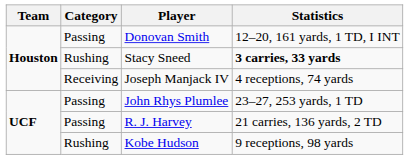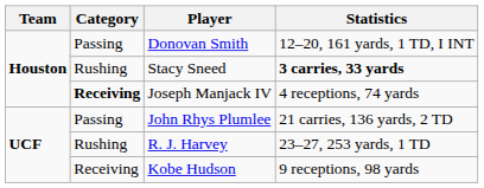Joseph Manjack IV | Category: normal -> bold
John Rhys Plumlee | Statistics: 23–27, 253 yards, 1 TD -> 21 carries, 136 yards, 2 TD
R. J. Harvey | Category: Passing -> Rushing
R. J. Harvey | Statistics: 21 carries, 136 yards, 2 TD -> 23–27, 253 yards, 1 TD
Kobe Hudson | Category: Rushing -> Receiving
